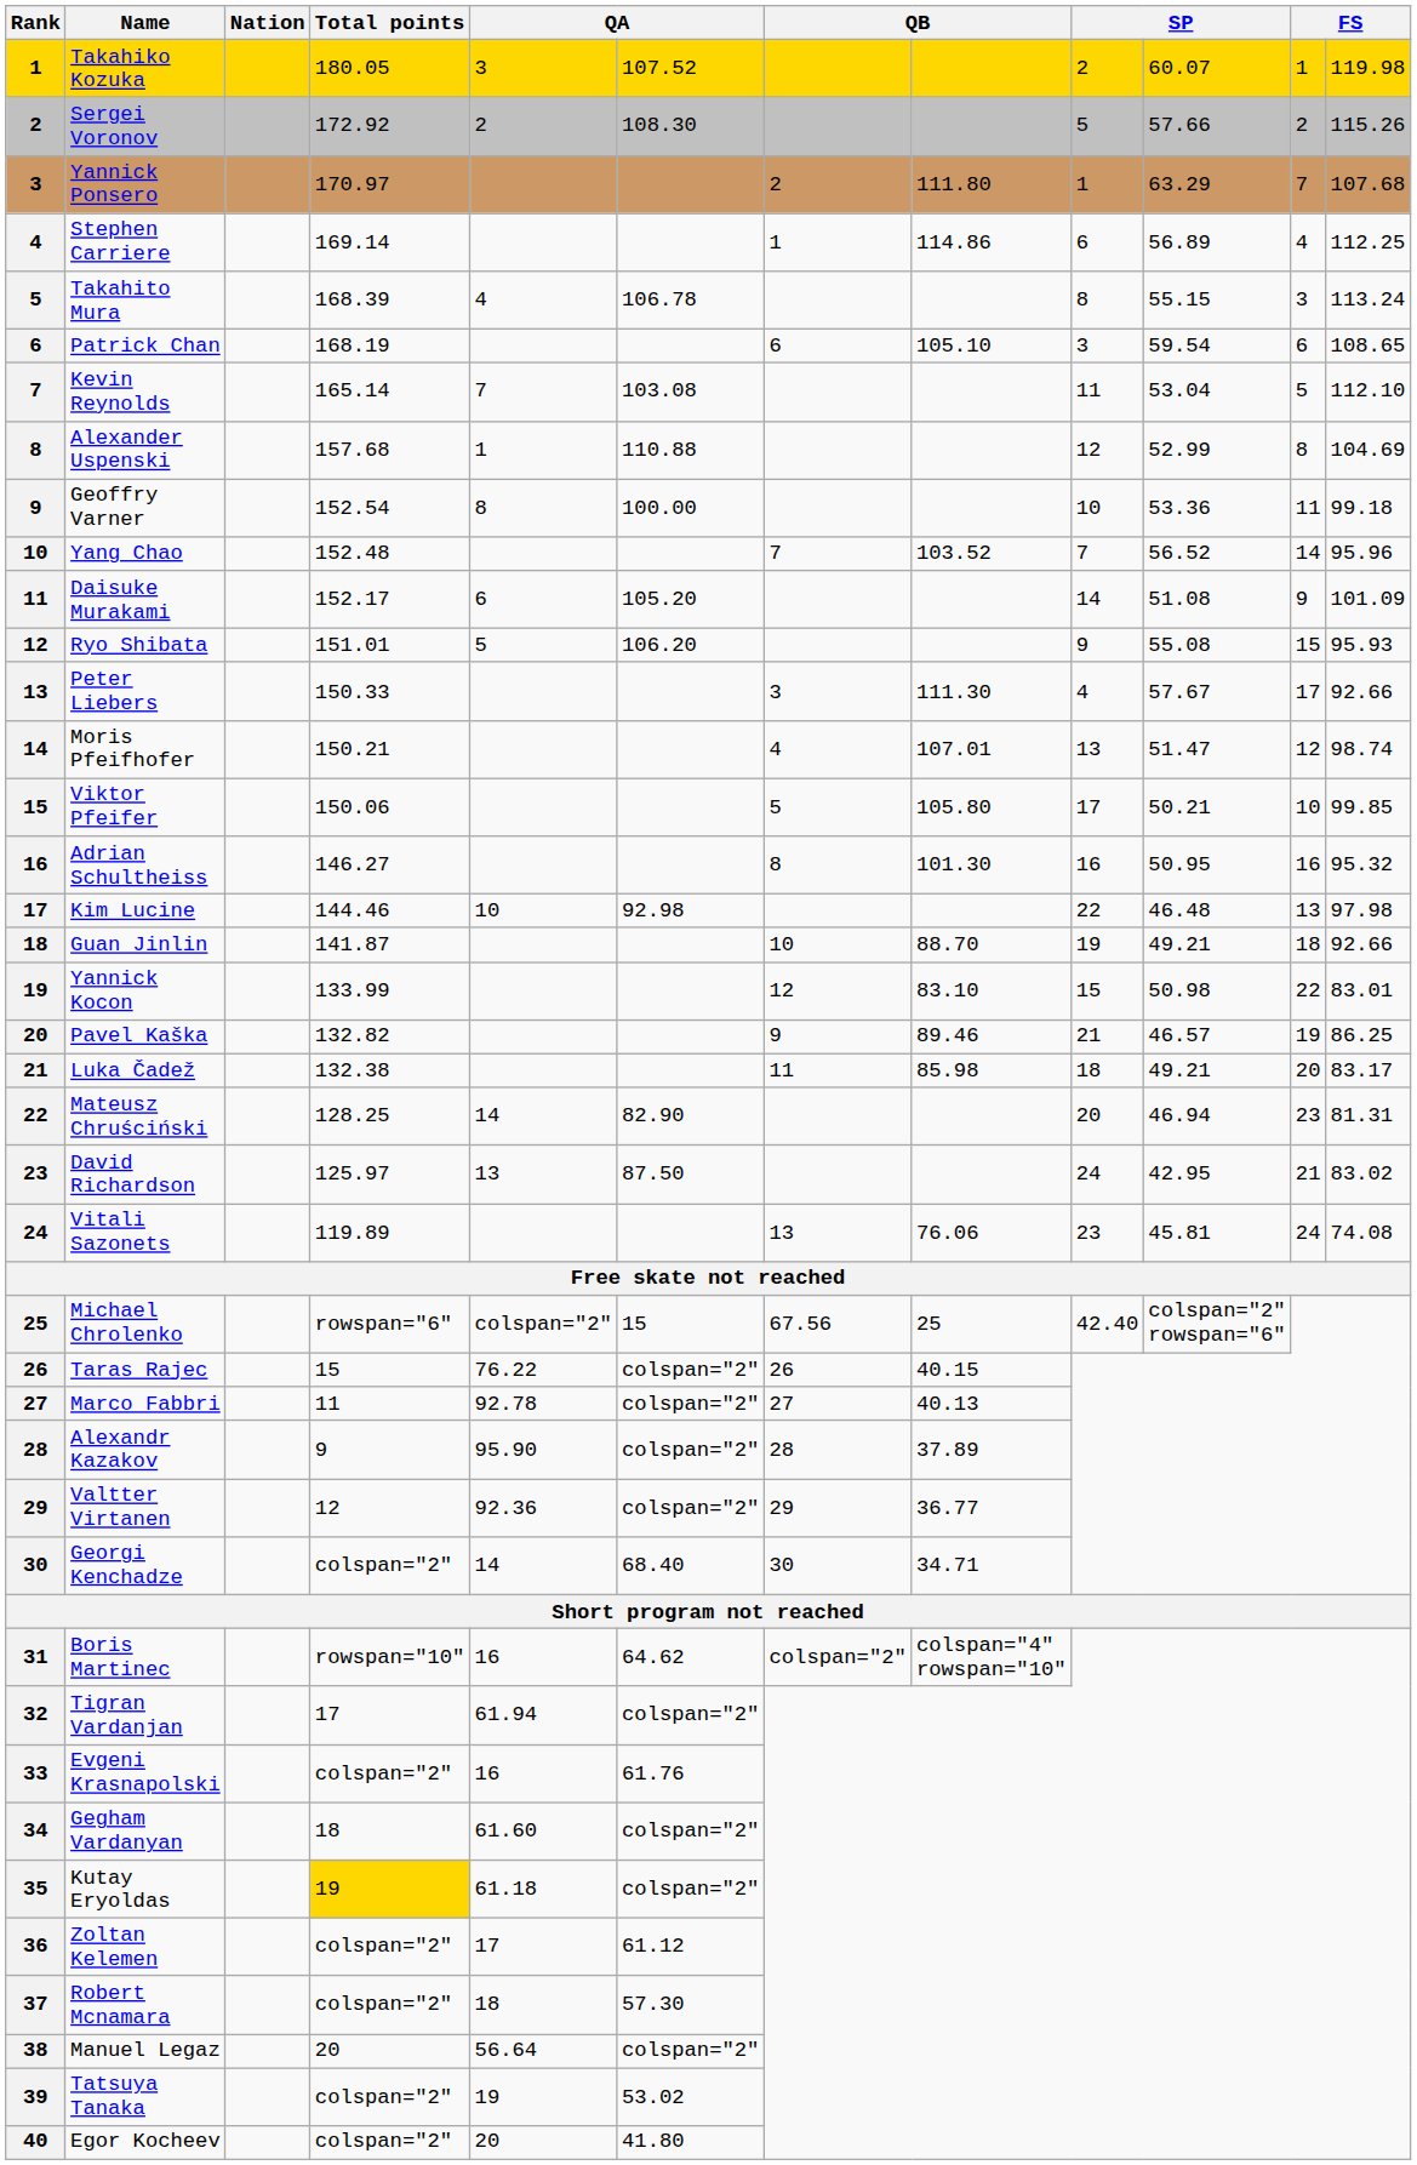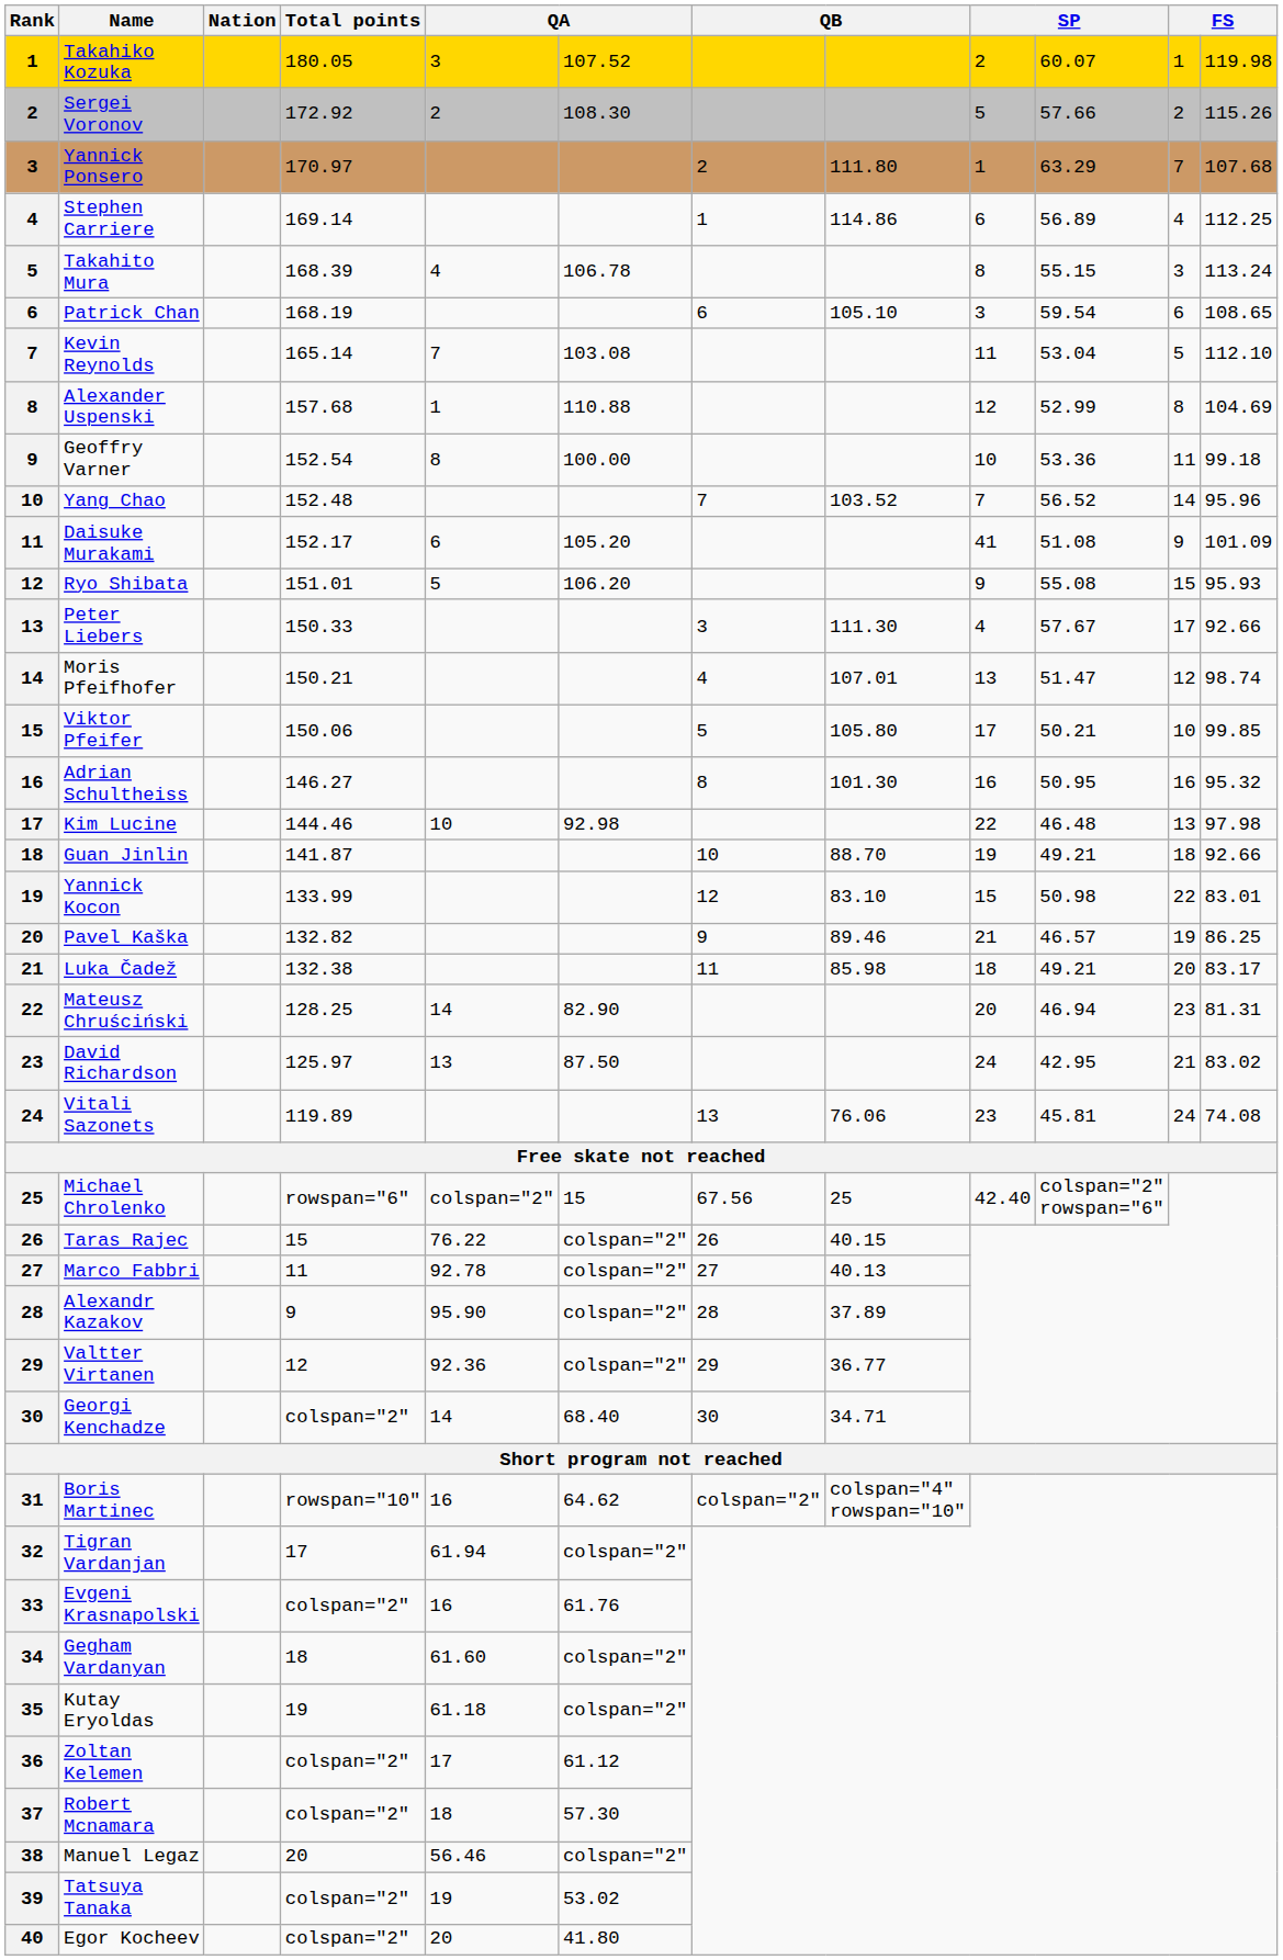Daisuke Murakami | column 9: 14 -> 41
Kutay Eryoldas | Total points: gold background -> no background
Manuel Legaz | column 5: 56.64 -> 56.46
